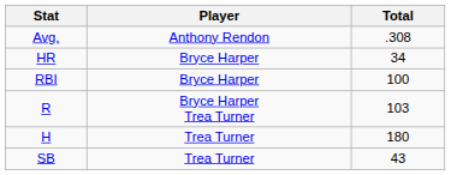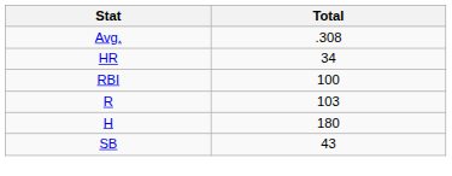- column: Player | Anthony Rendon | Bryce Harper | Bryce Harper | Bryce Harper Trea Turner | Trea Turner | Trea Turner
